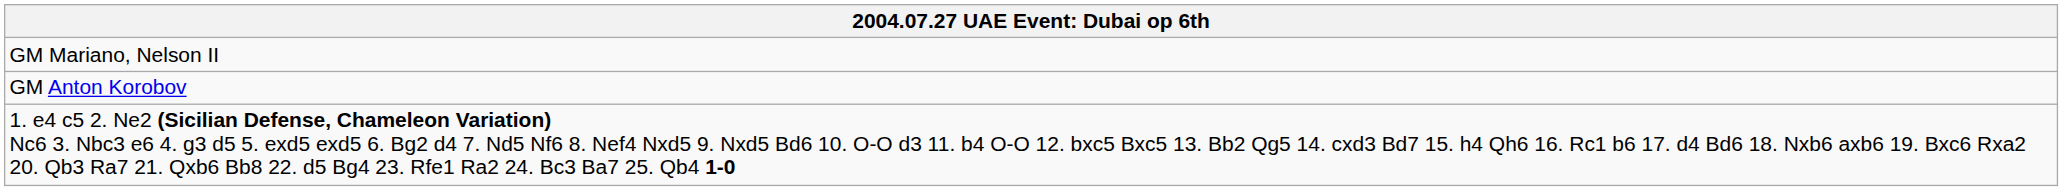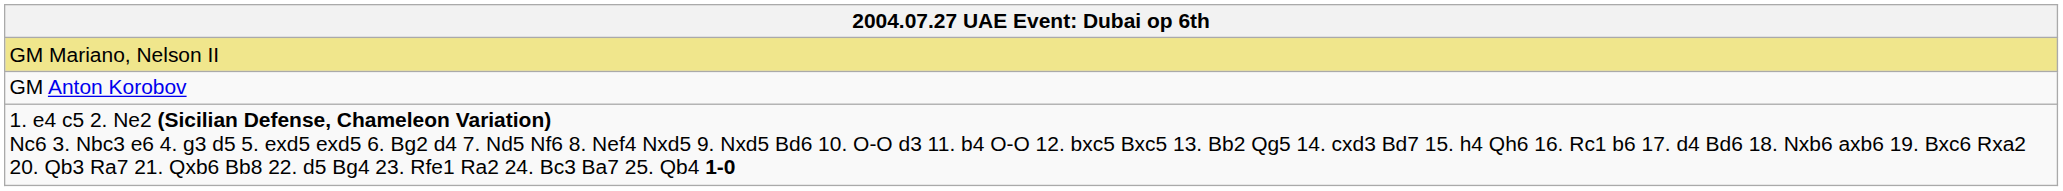row 2 | column 1: no background -> khaki background
